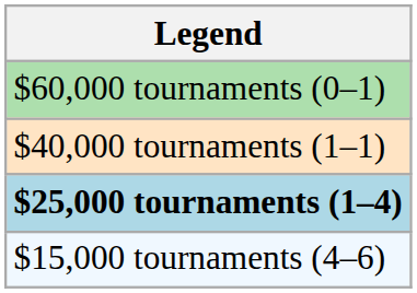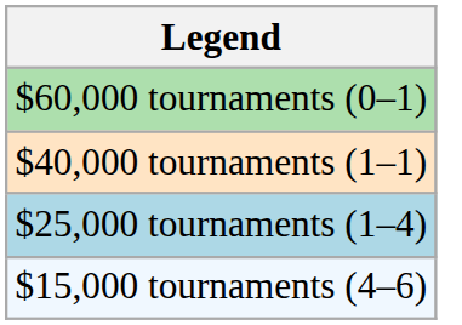row 4 | column 1: bold -> normal
